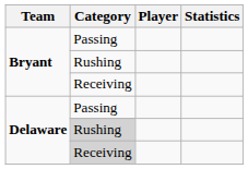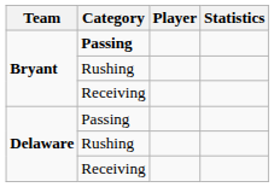Bryant / Passing | Category: normal -> bold
Delaware / Rushing | Category: lightgrey background -> no background
Delaware / Receiving | Category: lightgrey background -> no background
